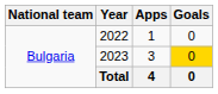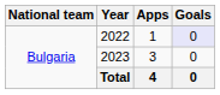2022 | Goals: no background -> lavender background
2023 | Goals: gold background -> no background
